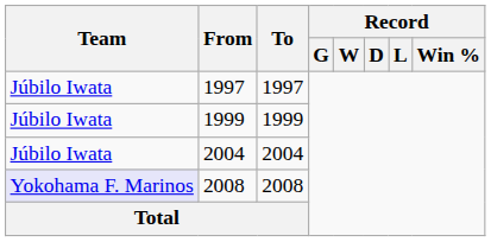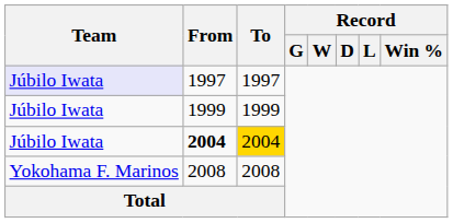row 3 | Team: no background -> lavender background
row 5 | From: normal -> bold
row 5 | To: no background -> gold background
row 6 | Team: lavender background -> no background
